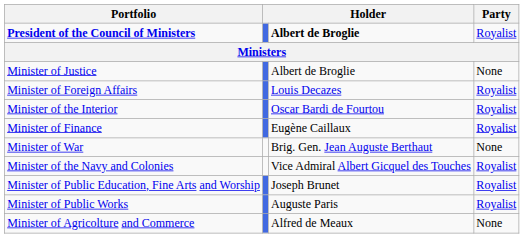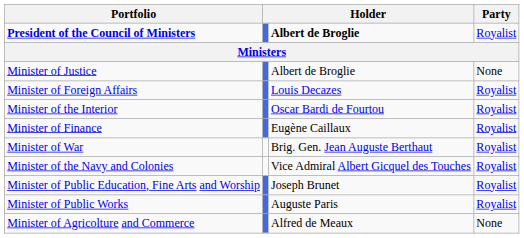Minister of War | Party: None -> Royalist
